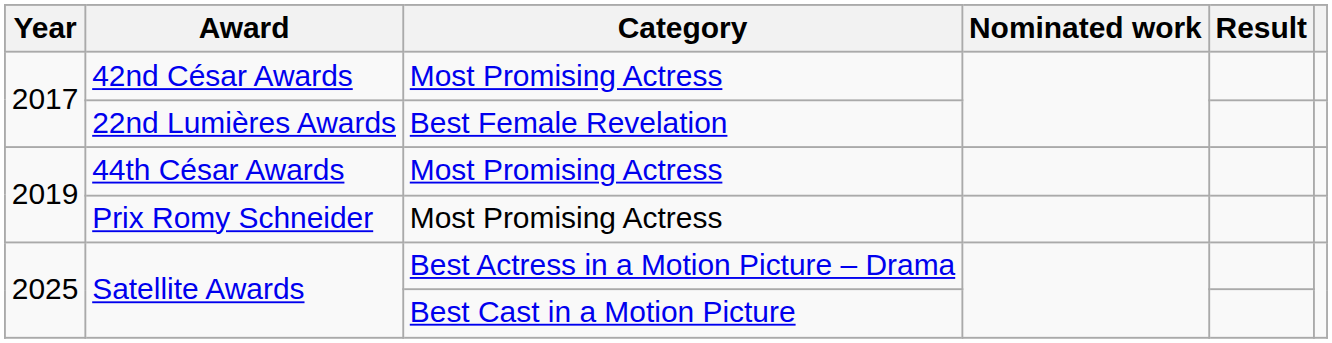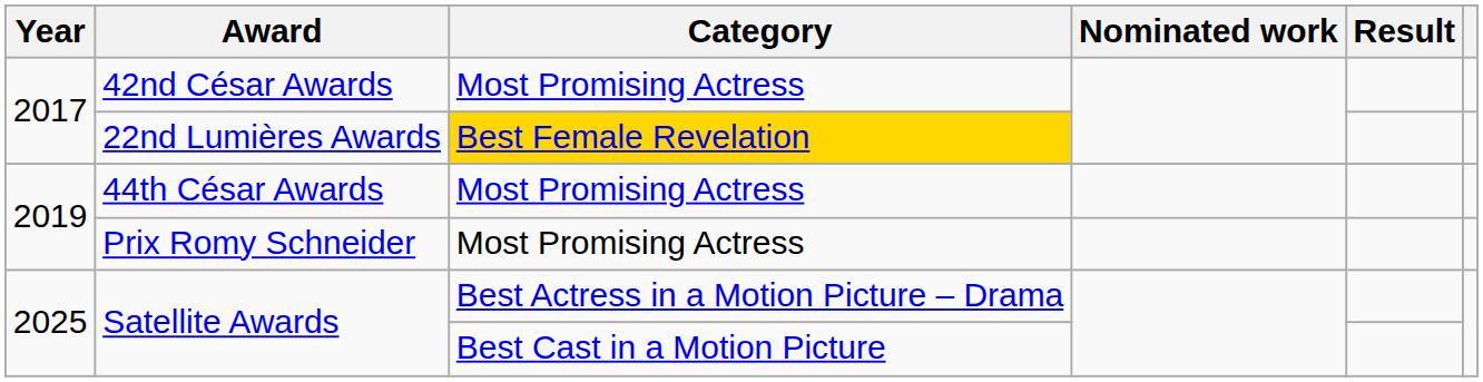22nd Lumières Awards | Category: no background -> gold background
